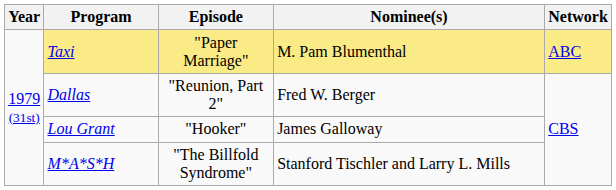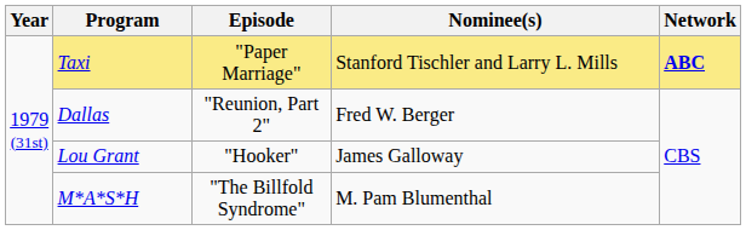Taxi | Nominee(s): M. Pam Blumenthal -> Stanford Tischler and Larry L. Mills
Taxi | Network: normal -> bold
M*A*S*H | Nominee(s): Stanford Tischler and Larry L. Mills -> M. Pam Blumenthal
